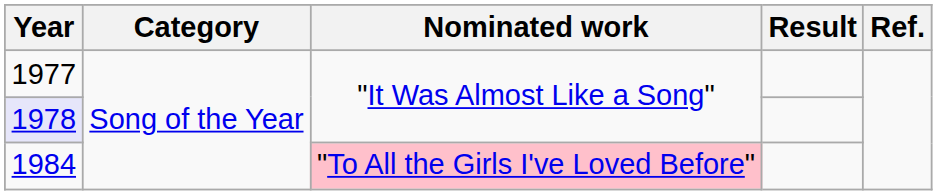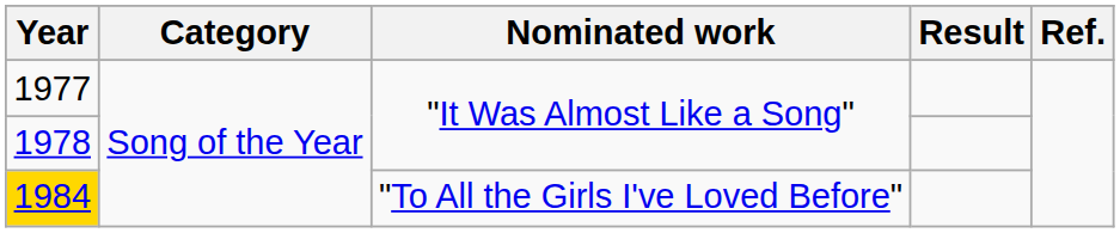1978 | Year: lavender background -> no background
1984 | Year: no background -> gold background
1984 | Nominated work: pink background -> no background
